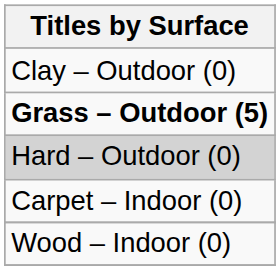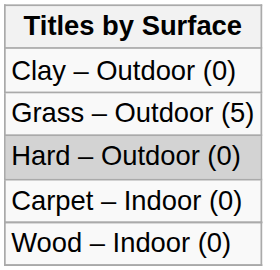row 3 | column 1: bold -> normal
